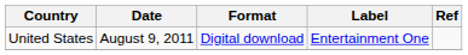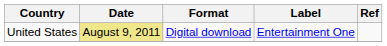United States | Date: no background -> khaki background
